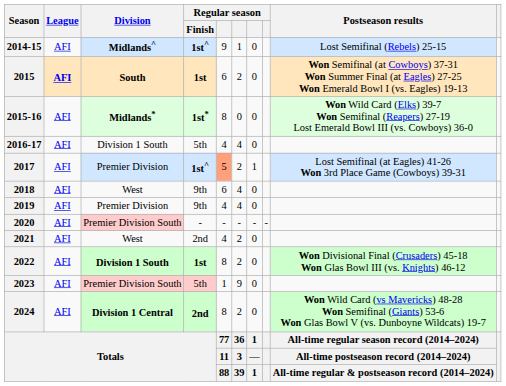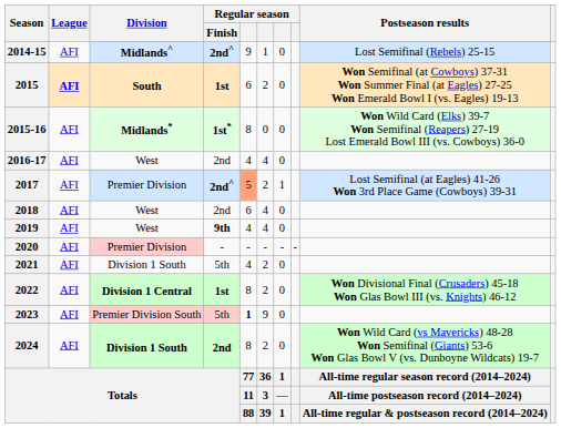2014-15 | Regular season / Finish: 1st^ -> 2nd^
2016-17 | Division: Division 1 South -> West
2016-17 | Regular season / Finish: 5th -> 2nd
2017 | Regular season / Finish: 1st^ -> 2nd^
2018 | Regular season / Finish: 9th -> 2nd
2019 | Division: Premier Division -> West
2019 | Regular season / Finish: normal -> bold
2020 | Division: Premier Division South -> Premier Division
2021 | Division: West -> Division 1 South
2021 | Regular season / Finish: 2nd -> 5th
2022 | Division: Division 1 South -> Division 1 Central
2023 | column 5: normal -> bold
2024 | Division: Division 1 Central -> Division 1 South
